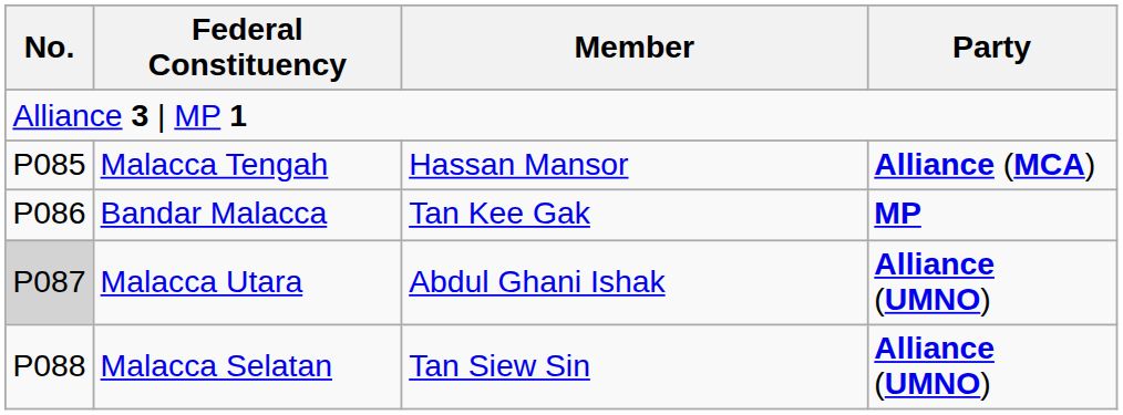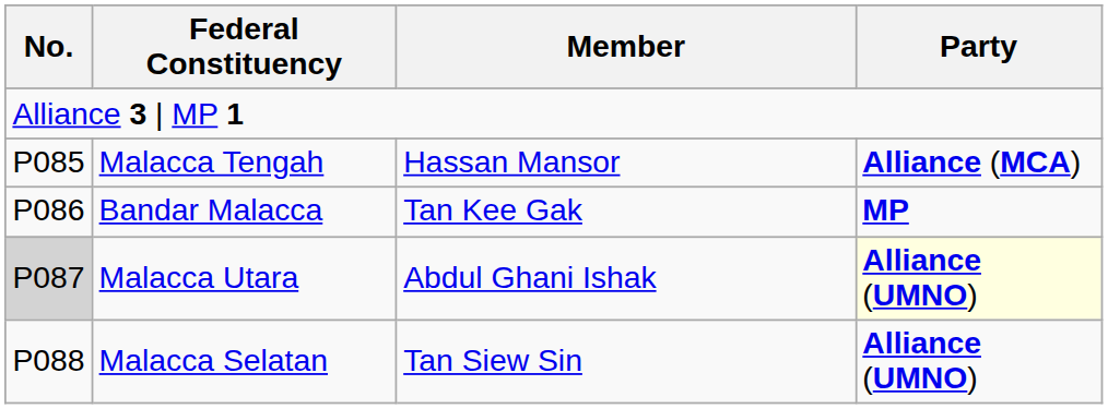Malacca Utara | Party: no background -> lightyellow background
